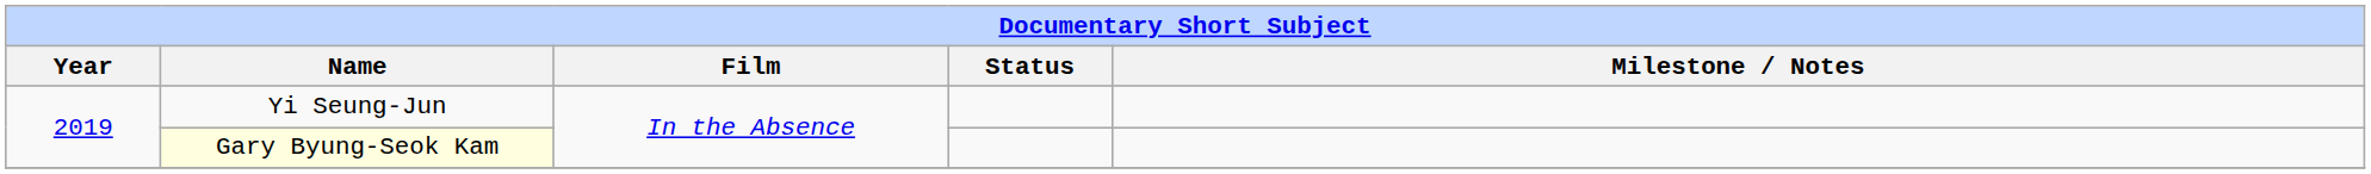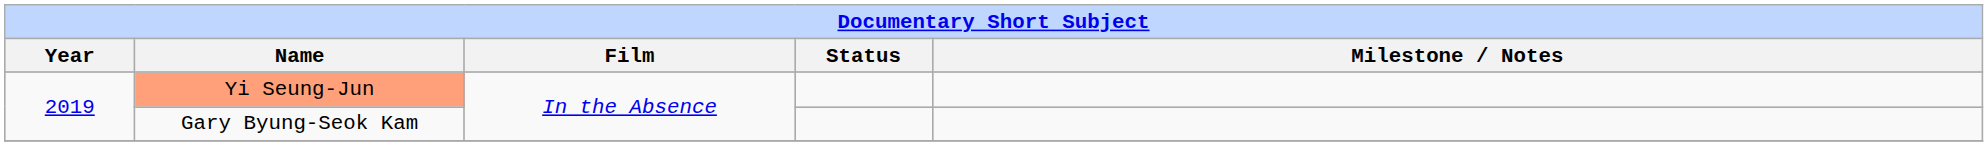Yi Seung-Jun | Name: no background -> lightsalmon background
Gary Byung-Seok Kam | Name: lightyellow background -> no background
